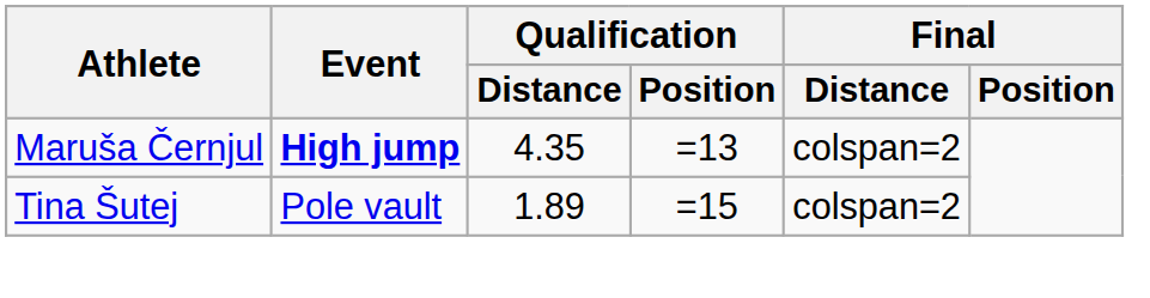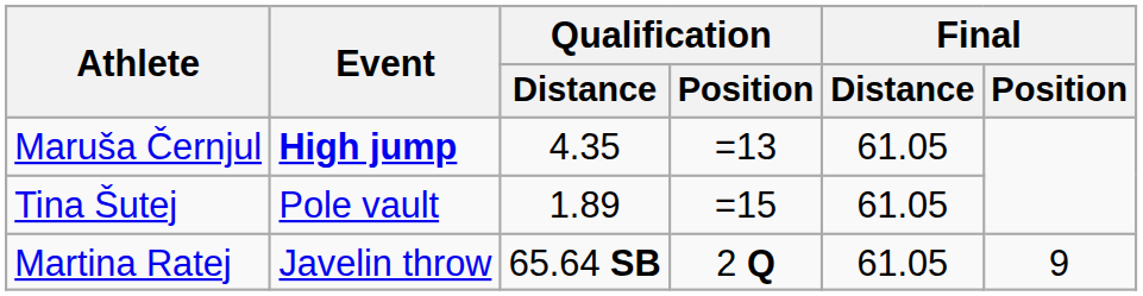Maruša Černjul | Final / Distance: colspan=2 -> 61.05
Tina Šutej | Final / Distance: colspan=2 -> 61.05
+ row: Martina Ratej | Javelin throw | 65.64 SB | 2 Q | 61.05 | 9
